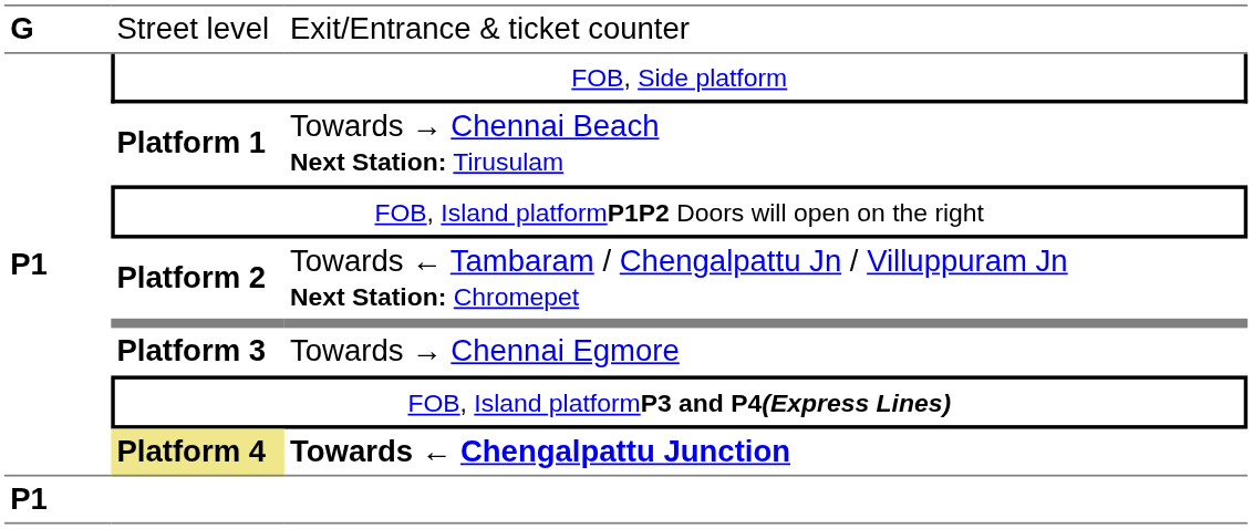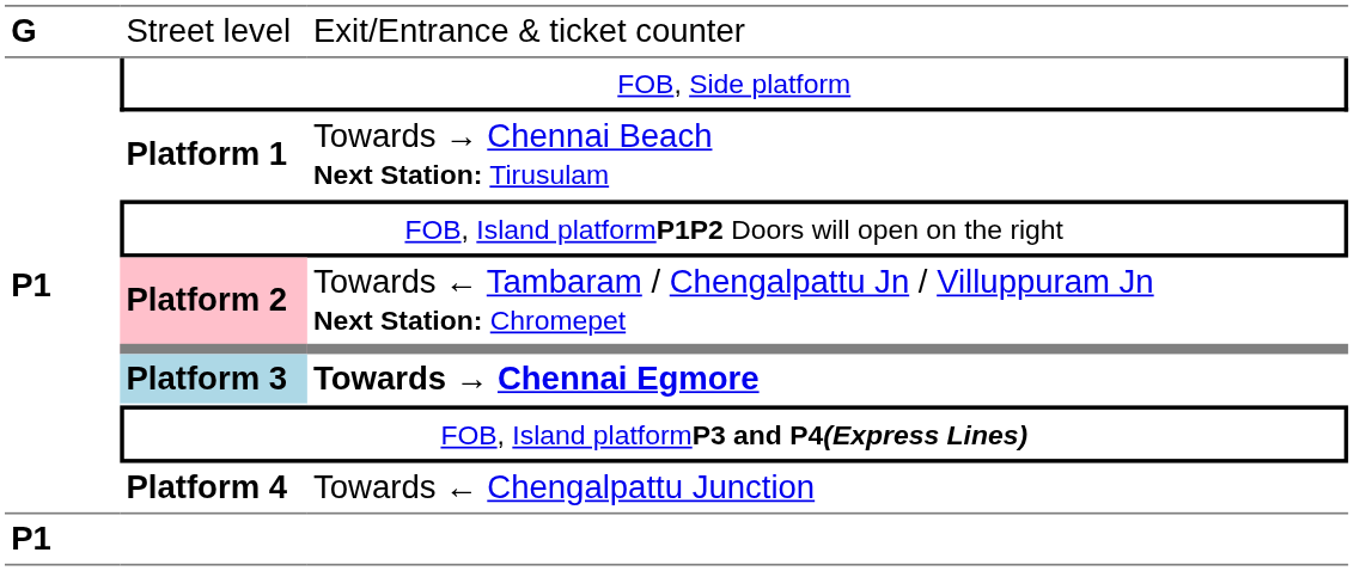Platform 2 | column 2: no background -> pink background
Platform 3 | column 2: no background -> lightblue background
Platform 3 | column 3: normal -> bold
Platform 4 | column 2: khaki background -> no background
Platform 4 | column 3: bold -> normal
